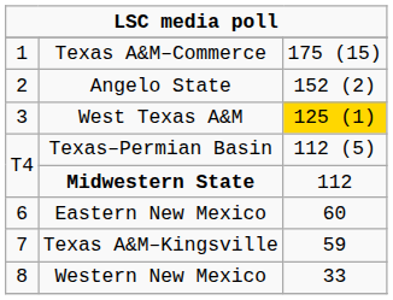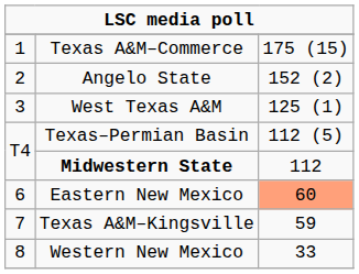West Texas A&M | column 3: gold background -> no background
Eastern New Mexico | column 3: no background -> lightsalmon background
